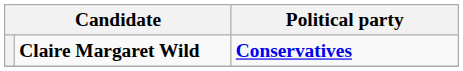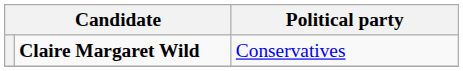Claire Margaret Wild | Political party: bold -> normal
